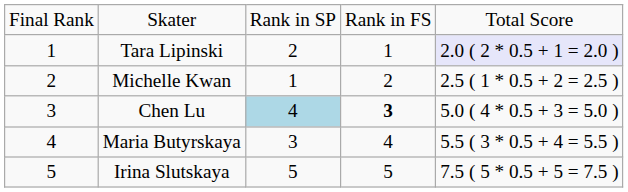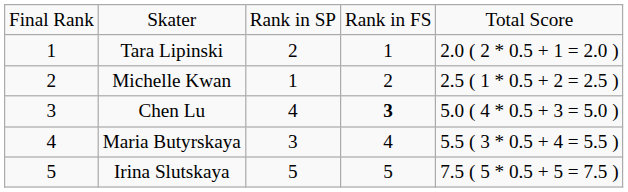Tara Lipinski | column 5: lavender background -> no background
Chen Lu | column 3: lightblue background -> no background
